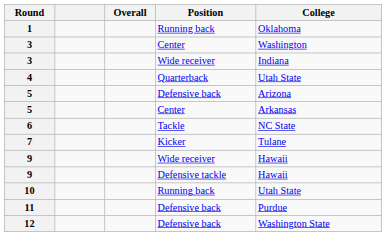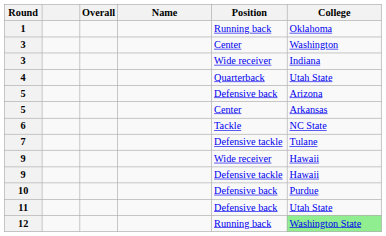+ column: Name
7 | Position: Kicker -> Defensive tackle
10 | Position: Running back -> Defensive back
10 | College: Utah State -> Purdue
11 | College: Purdue -> Utah State
12 | Position: Defensive back -> Running back
12 | College: no background -> lightgreen background
